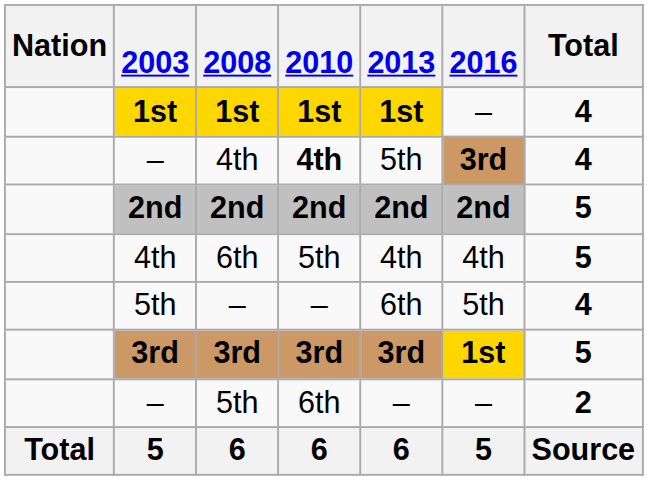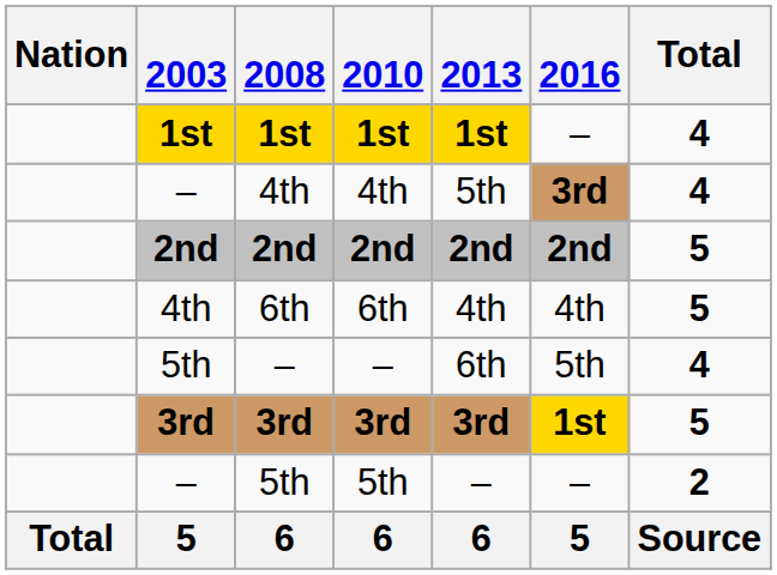row 3 | 2010: bold -> normal
row 5 | 2010: 5th -> 6th
row 8 | 2010: 6th -> 5th
